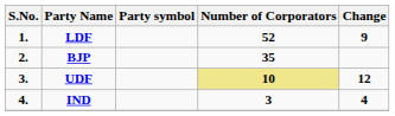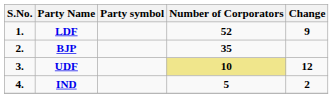IND | Number of Corporators: 3 -> 5
IND | Change: 4 -> 2
